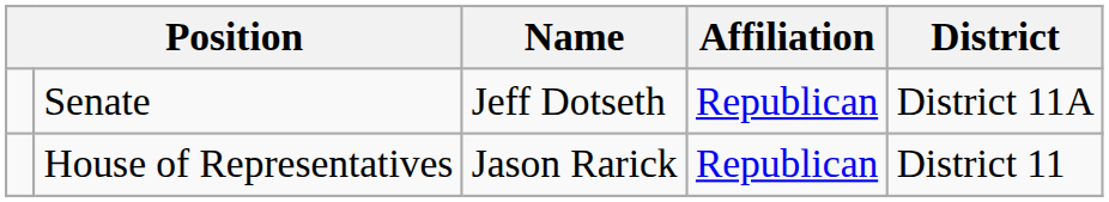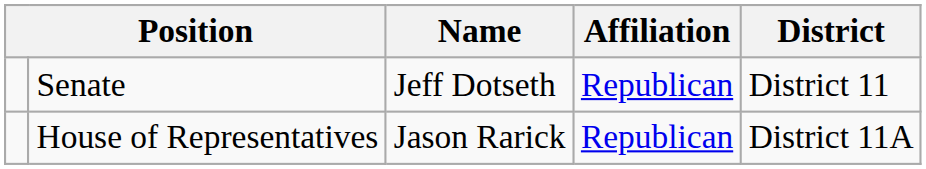Senate | District: District 11A -> District 11
House of Representatives | District: District 11 -> District 11A
